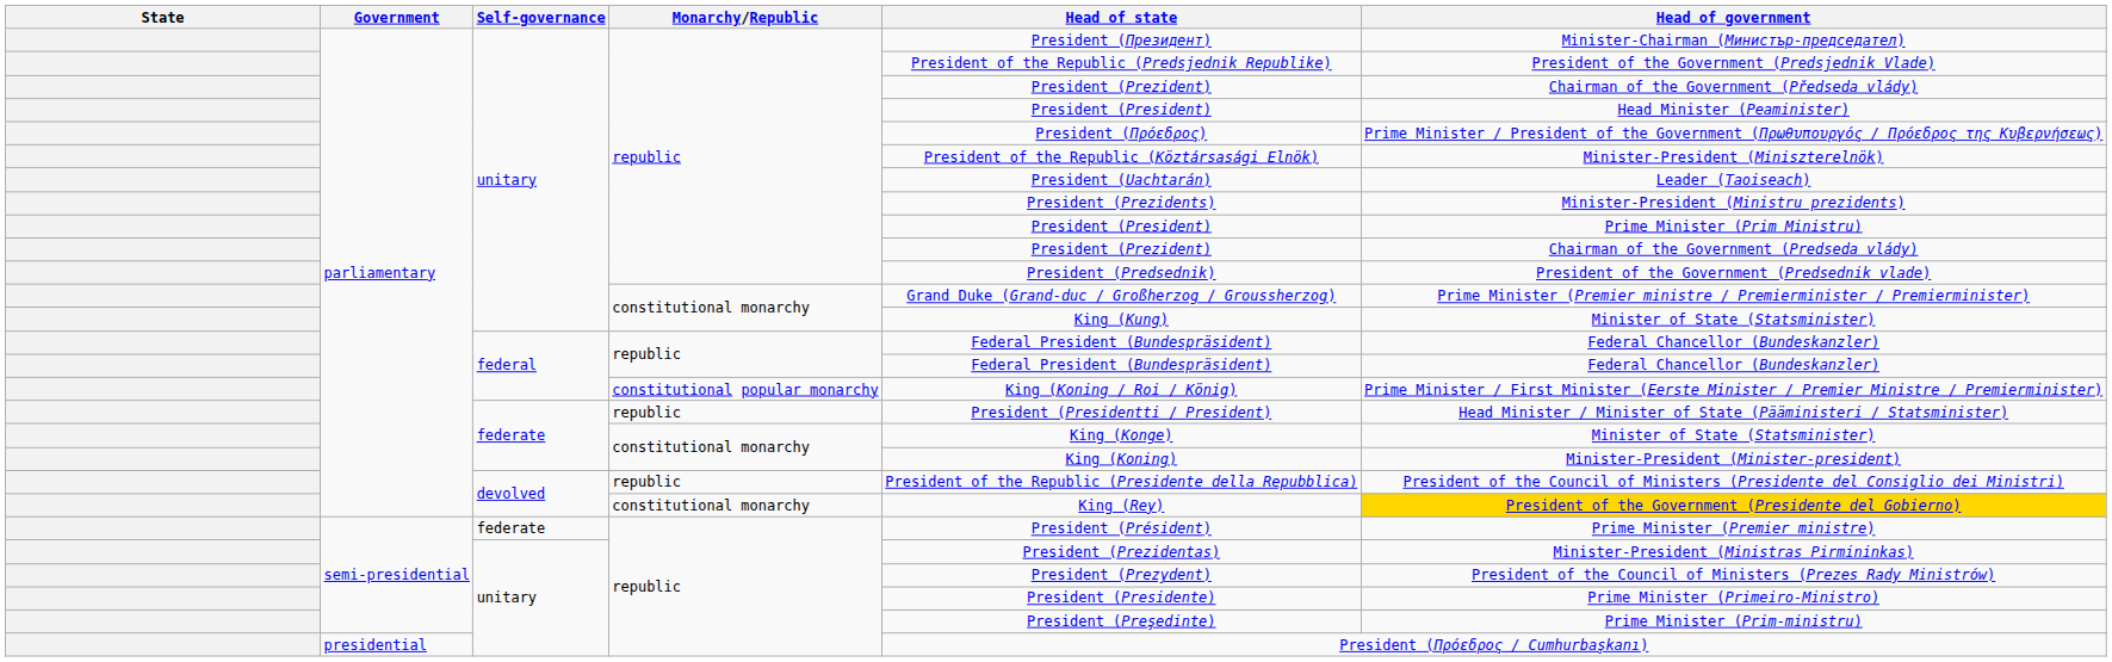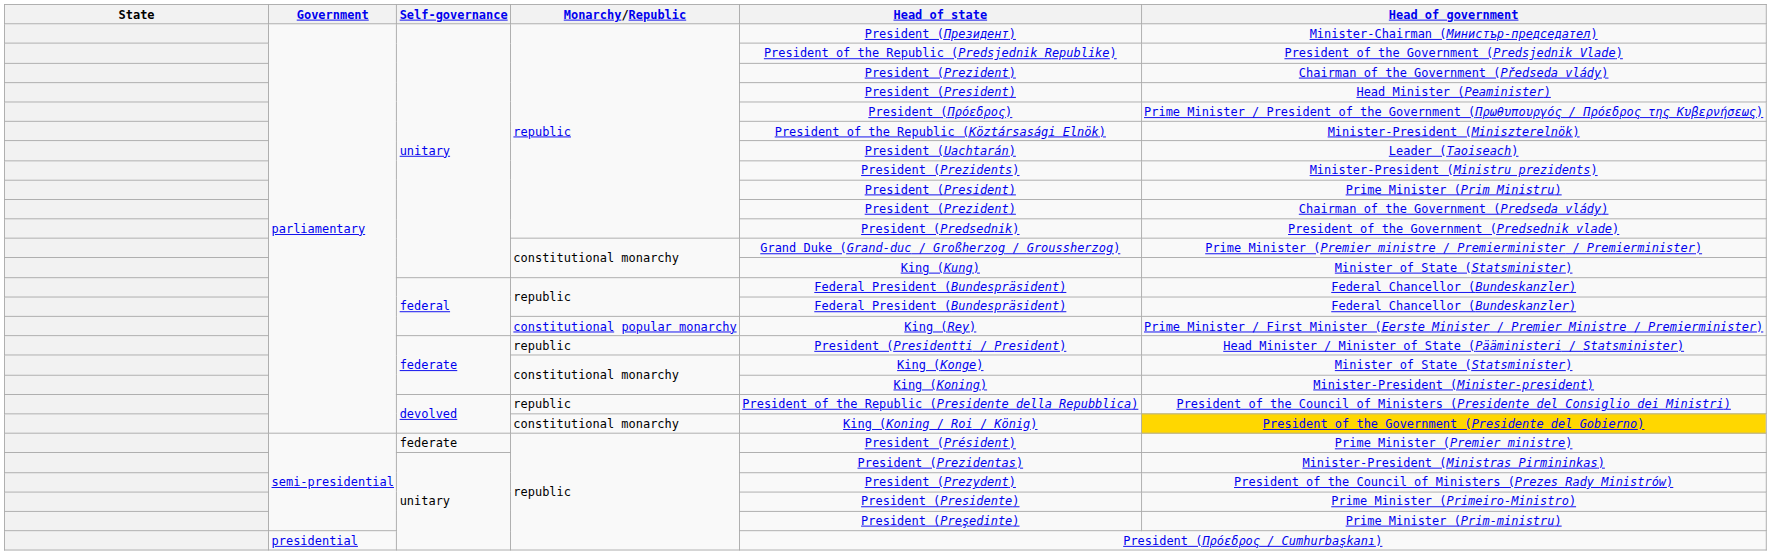federal / constitutional popular monarchy | Head of state: King (Koning / Roi / König) -> King (Rey)
devolved / constitutional monarchy | Head of state: King (Rey) -> King (Koning / Roi / König)
